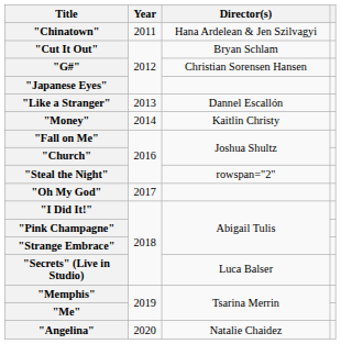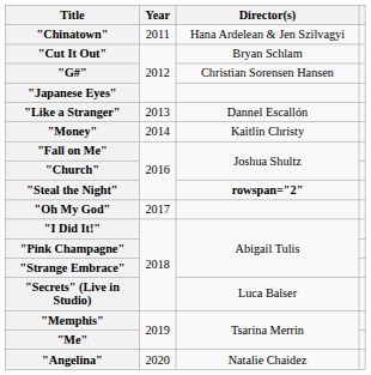"Steal the Night" | Director(s): normal -> bold
